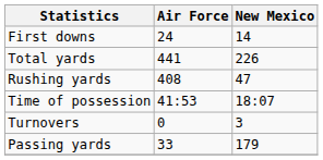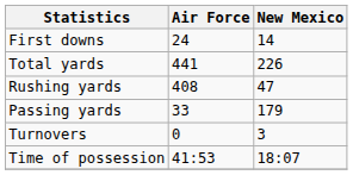rows swapped: Passing yards <-> Time of possession
